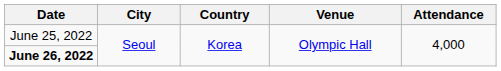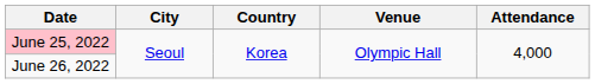June 25, 2022 | Date: no background -> pink background
June 26, 2022 | Date: bold -> normal
